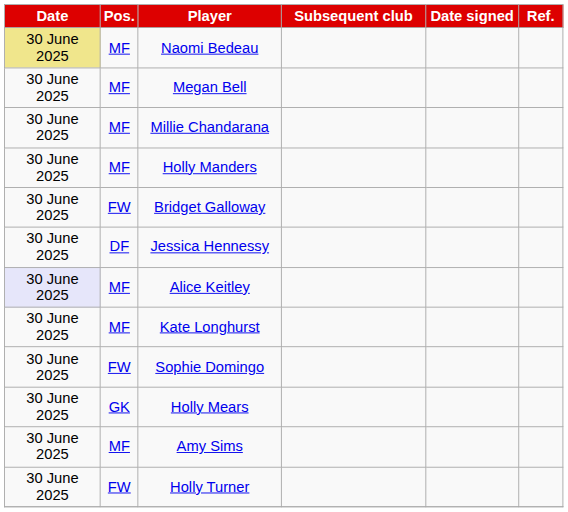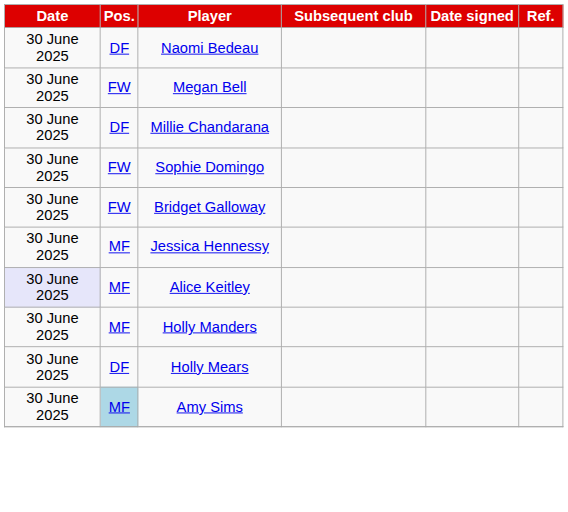Naomi Bedeau | Date: khaki background -> no background
Naomi Bedeau | Pos.: MF -> DF
Megan Bell | Pos.: MF -> FW
Millie Chandarana | Pos.: MF -> DF
rows swapped: Sophie Domingo <-> Holly Manders
Jessica Hennessy | Pos.: DF -> MF
- row: 30 June 2025 | MF | Kate Longhurst
Holly Mears | Pos.: GK -> DF
Amy Sims | Pos.: no background -> lightblue background
- row: 30 June 2025 | FW | Holly Turner
